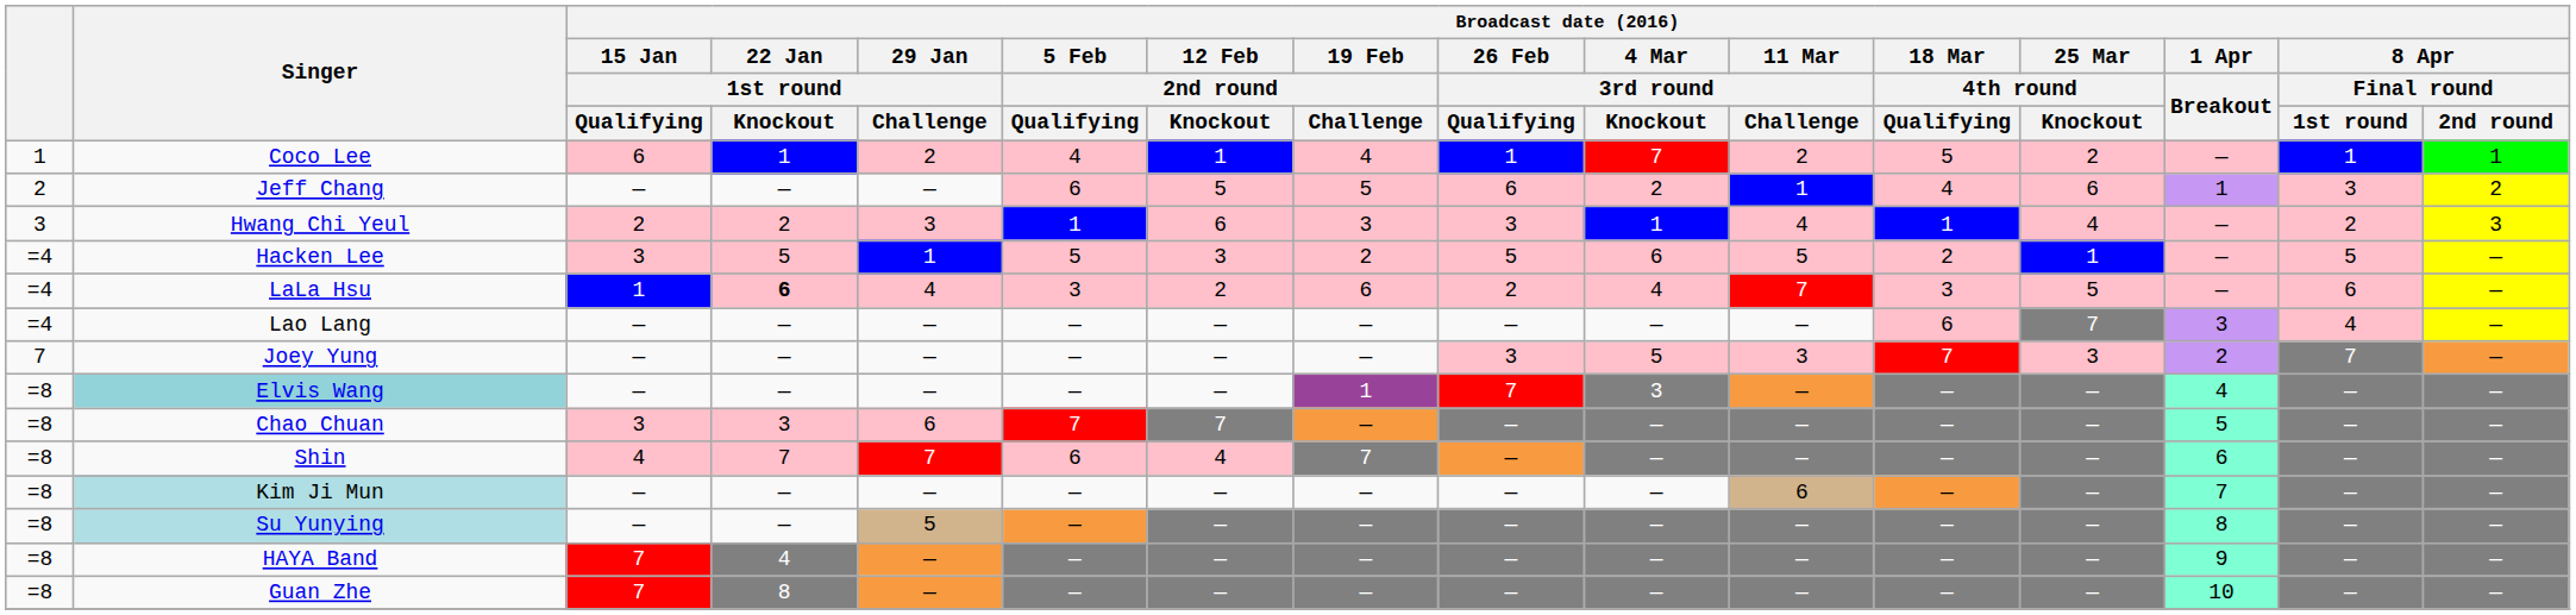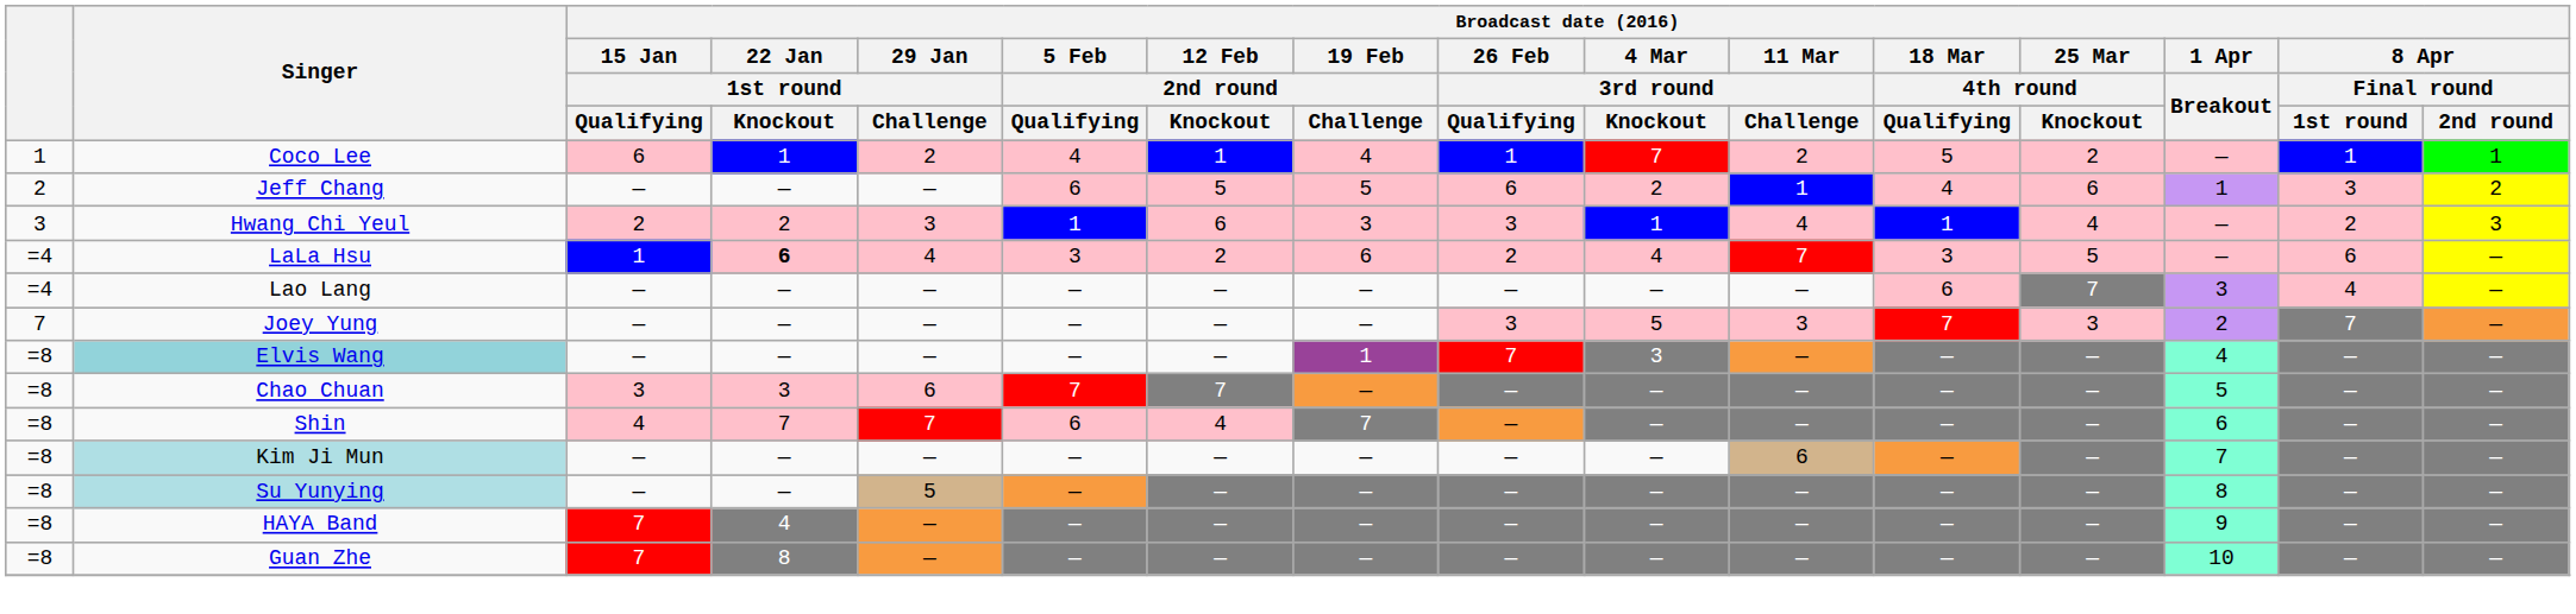- row: =4 | Hacken Lee | 3 | 5 | 1 | 5 | 3 | 2 | 5 | 6 | 5 | 2 | 1 | — | 5 | —
